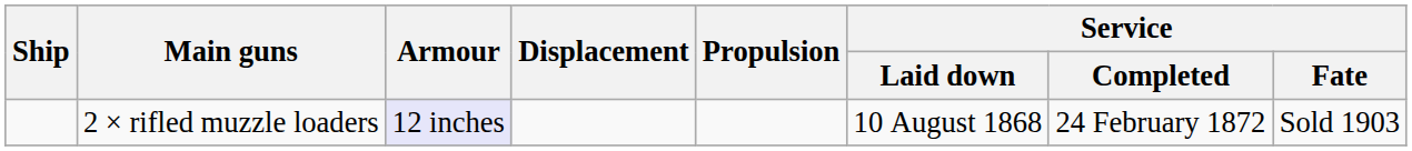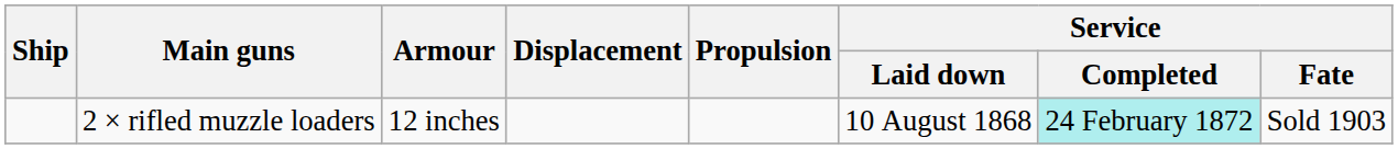2 × rifled muzzle loaders | Armour: lavender background -> no background
2 × rifled muzzle loaders | Service / Completed: no background -> paleturquoise background
